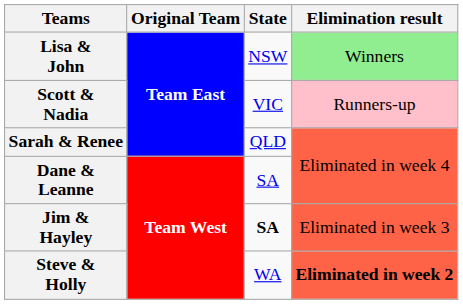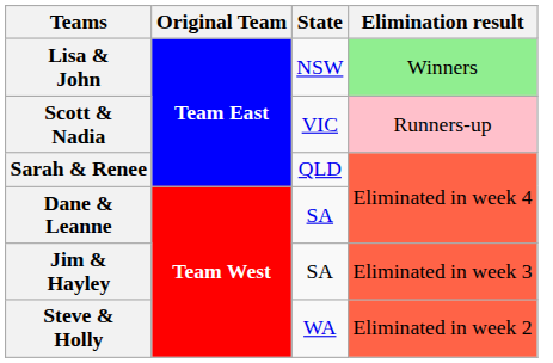Jim & Hayley | State: bold -> normal
Steve & Holly | Elimination result: bold -> normal
